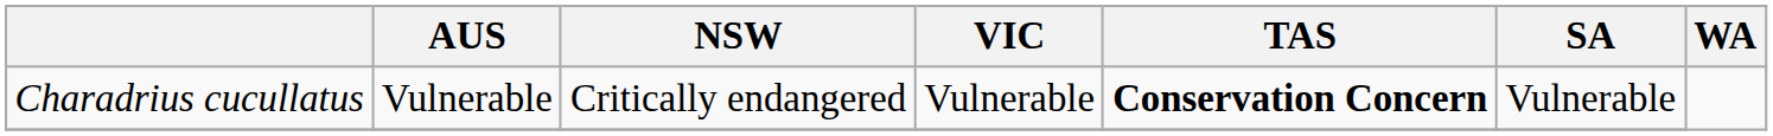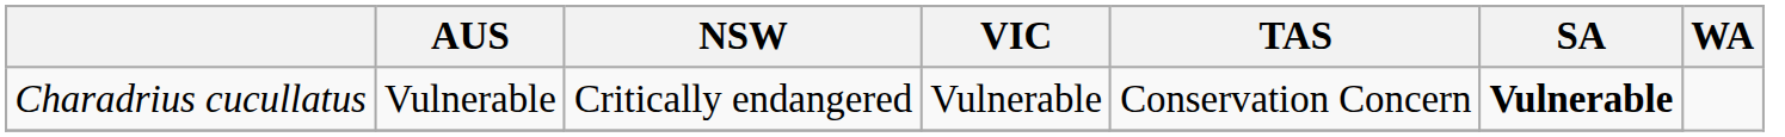Charadrius cucullatus | TAS: bold -> normal
Charadrius cucullatus | SA: normal -> bold
